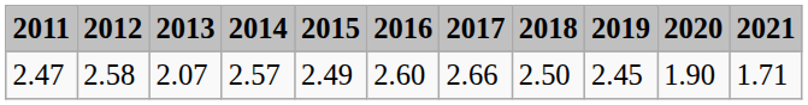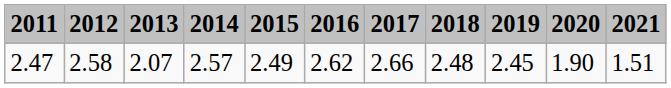row 2 | 2016: 2.60 -> 2.62
row 2 | 2018: 2.50 -> 2.48
row 2 | 2021: 1.71 -> 1.51
